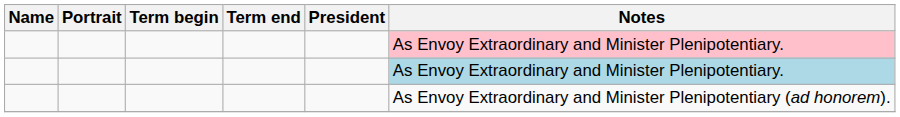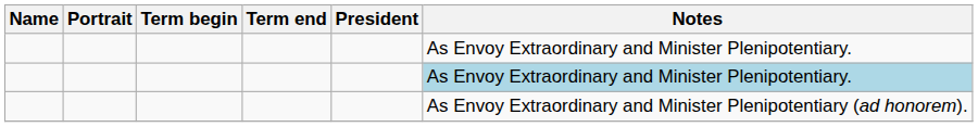row 2 | Notes: pink background -> no background
